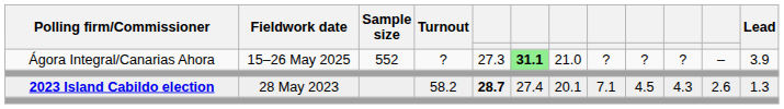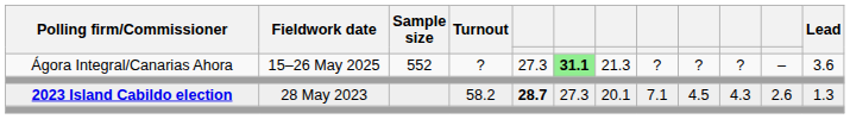Ágora Integral/Canarias Ahora | column 7: 21.0 -> 21.3
Ágora Integral/Canarias Ahora | Lead: 3.9 -> 3.6
2023 Island Cabildo election | column 6: 27.4 -> 27.3
